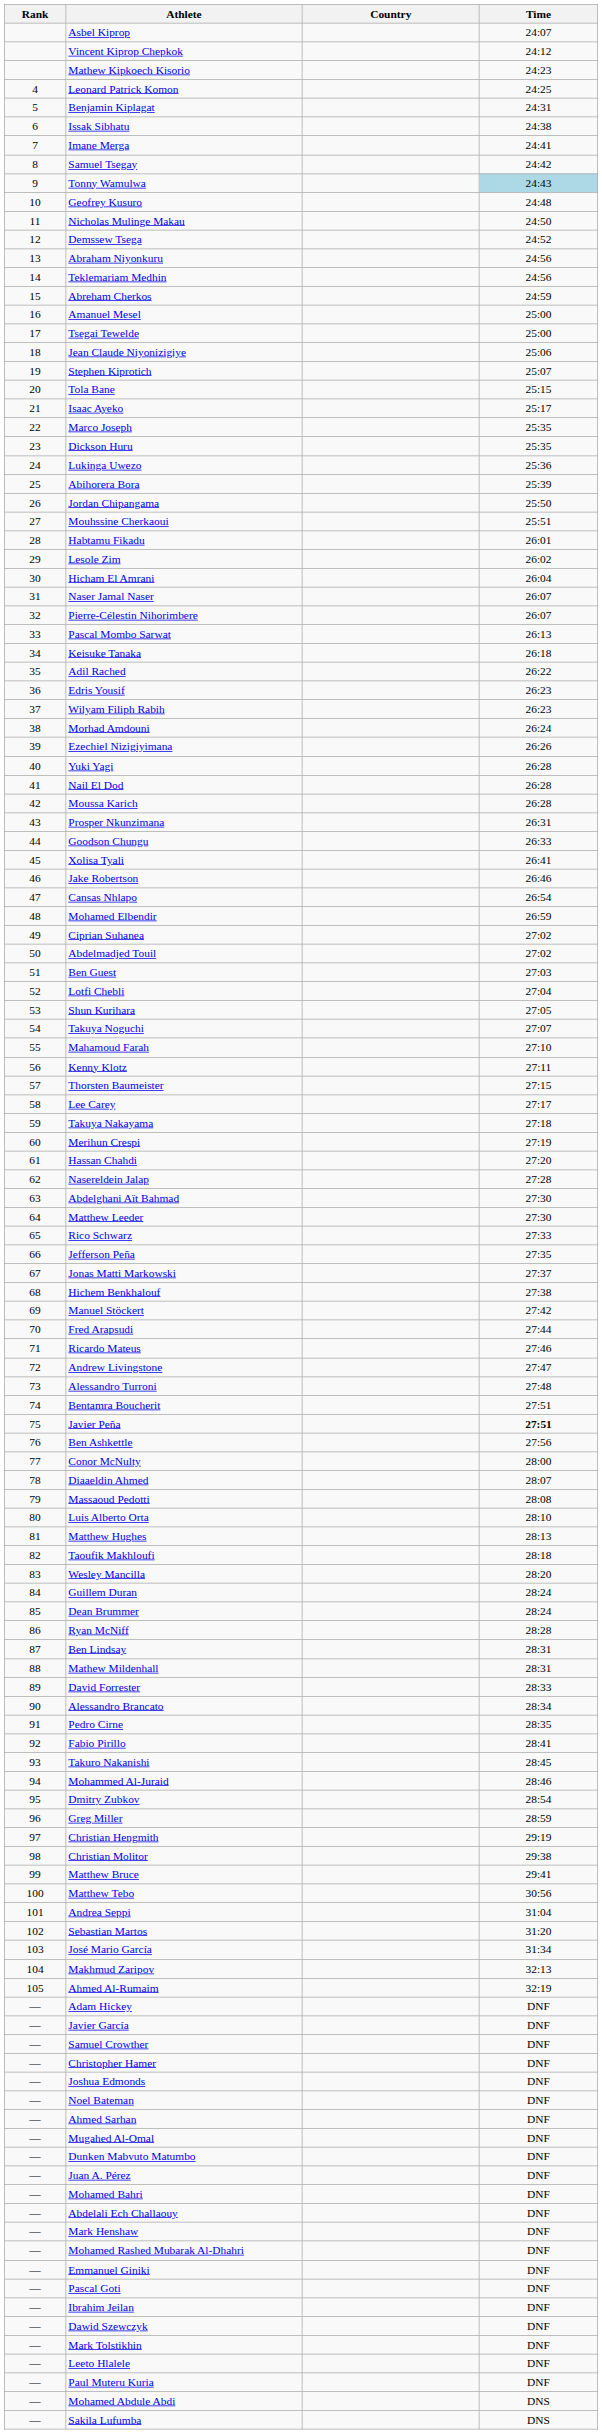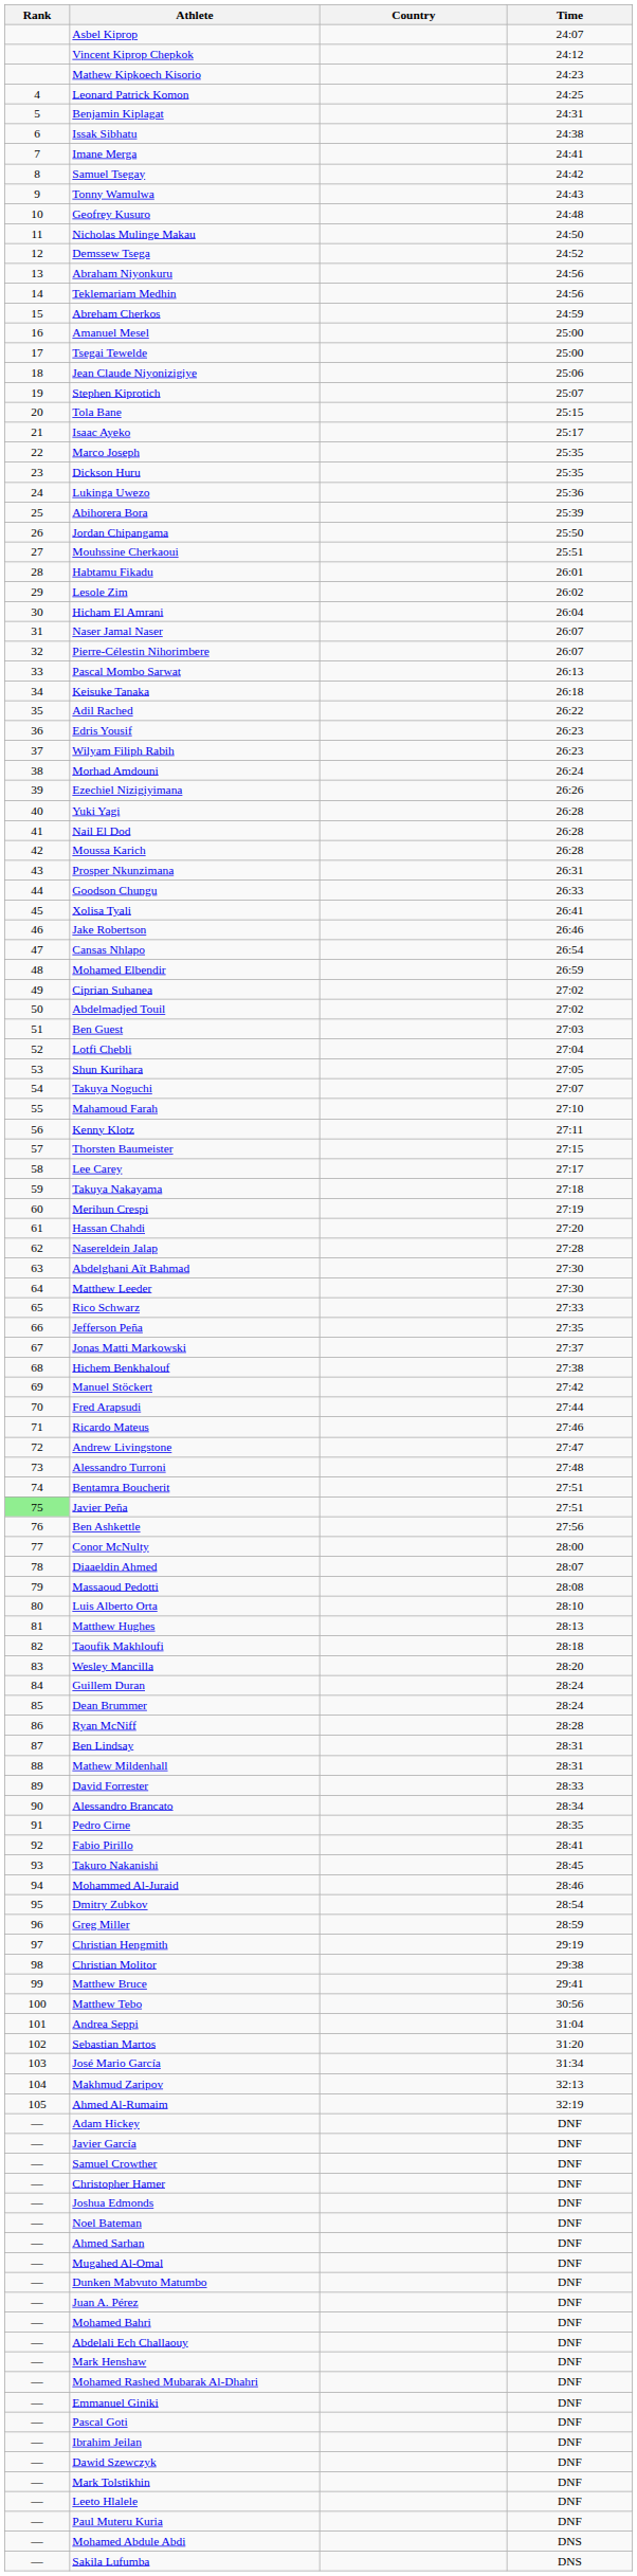Tonny Wamulwa | Time: lightblue background -> no background
Javier Peña | Rank: no background -> lightgreen background
Javier Peña | Time: bold -> normal
